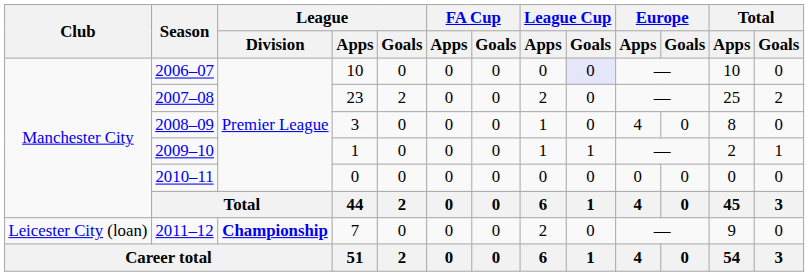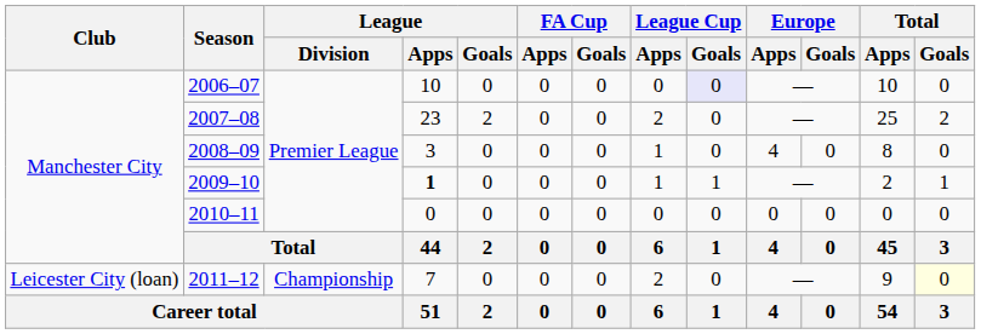2009–10 | League / Apps: normal -> bold
2011–12 | League / Division: bold -> normal
2011–12 | Total / Goals: no background -> lightyellow background
